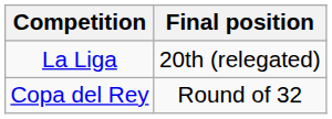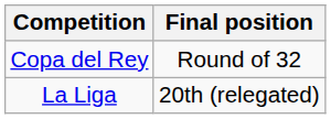rows swapped: La Liga <-> Copa del Rey
